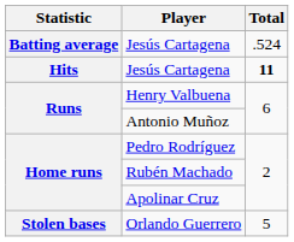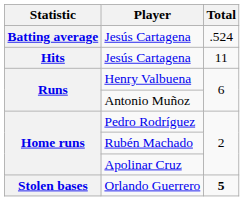Hits / Jesús Cartagena | Total: bold -> normal
Orlando Guerrero | Total: normal -> bold
